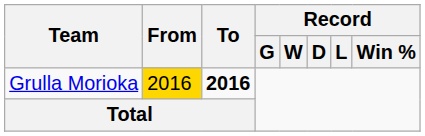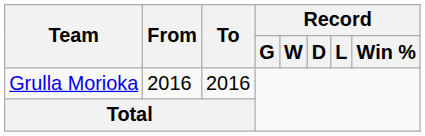Grulla Morioka | From: gold background -> no background
Grulla Morioka | To: bold -> normal
